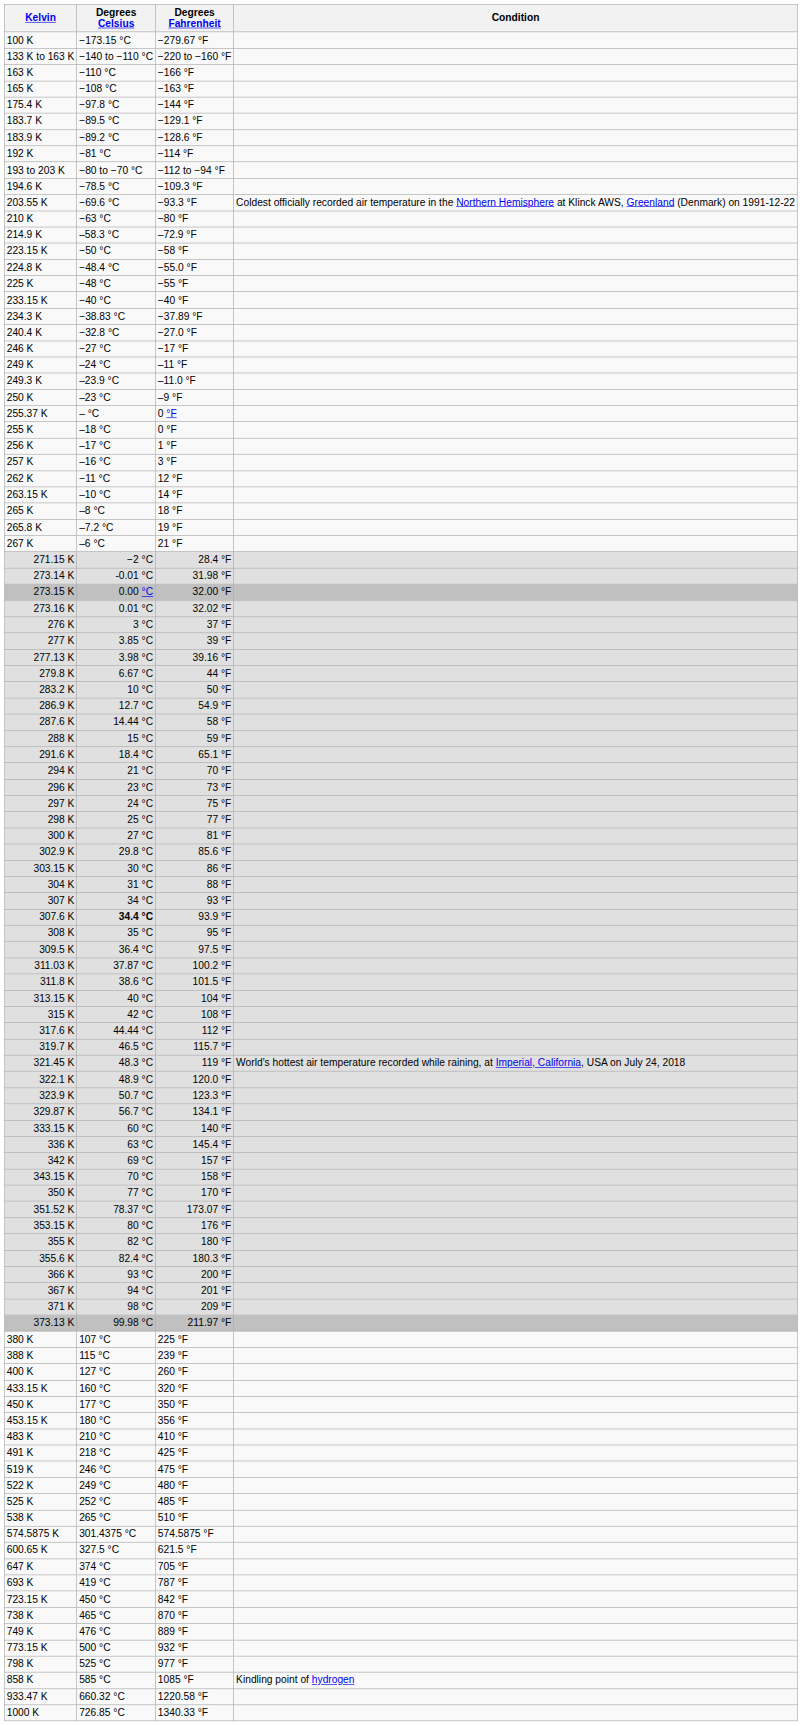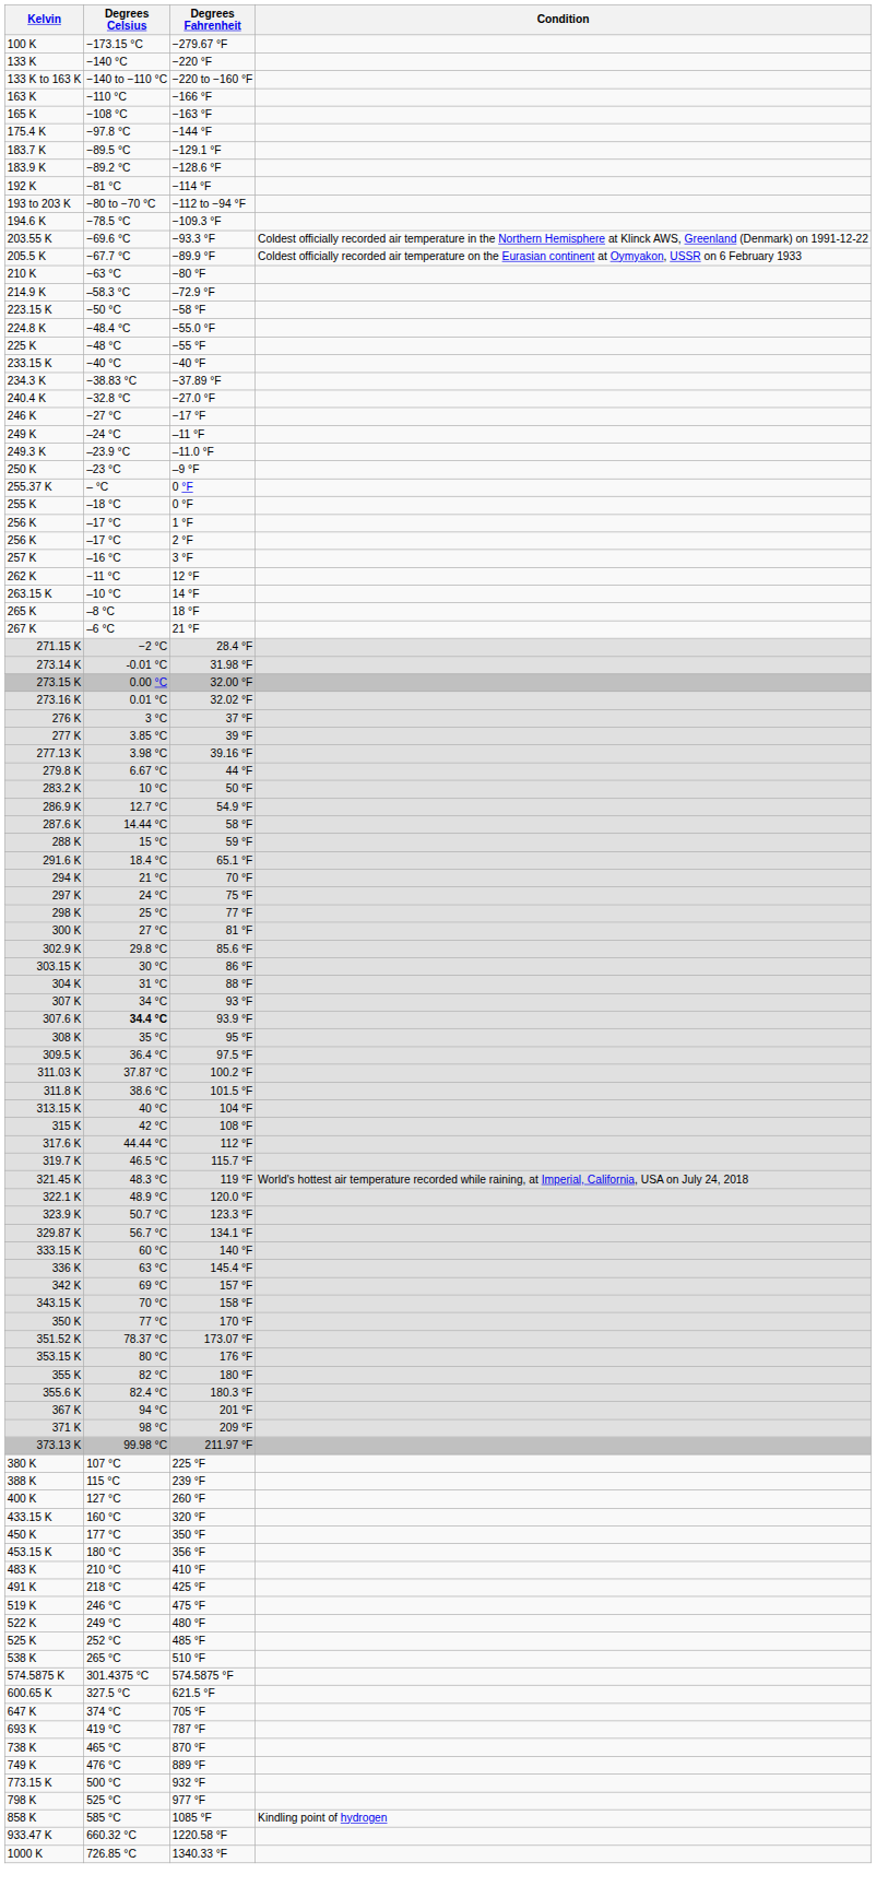+ row: 133 K | −140 °C | −220 °F
+ row: 205.5 K | −67.7 °C | −89.9 °F | Coldest officially recorded air temperature on the Eurasian continent at Oymyakon, USSR on 6 February 1933
+ row: 256 K | –17 °C | 2 °F
- row: 265.8 K | –7.2 °C | 19 °F
- row: 296 K | 23 °C | 73 °F
- row: 366 K | 93 °C | 200 °F
- row: 723.15 K | 450 °C | 842 °F
